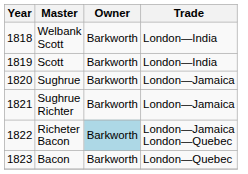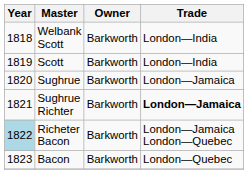Sughrue Richter | Trade: normal -> bold
Richeter Bacon | Year: no background -> lightblue background
Richeter Bacon | Owner: lightblue background -> no background
